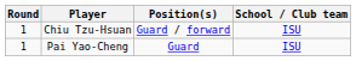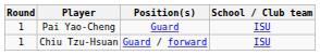rows swapped: Chiu Tzu-Hsuan <-> Pai Yao-Cheng
